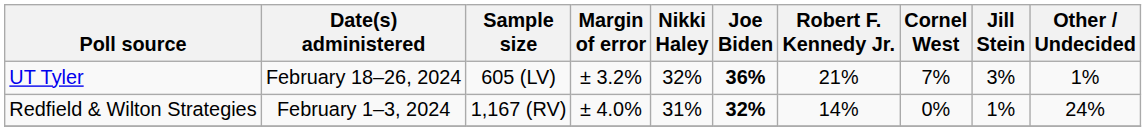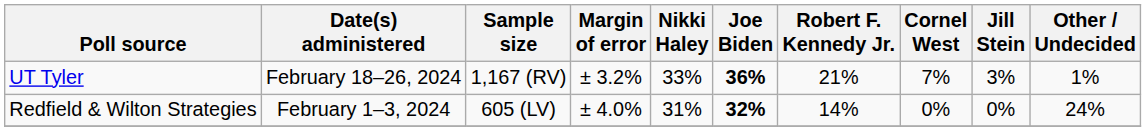UT Tyler | Sample size: 605 (LV) -> 1,167 (RV)
UT Tyler | Nikki Haley: 32% -> 33%
Redfield & Wilton Strategies | Sample size: 1,167 (RV) -> 605 (LV)
Redfield & Wilton Strategies | Jill Stein: 1% -> 0%
